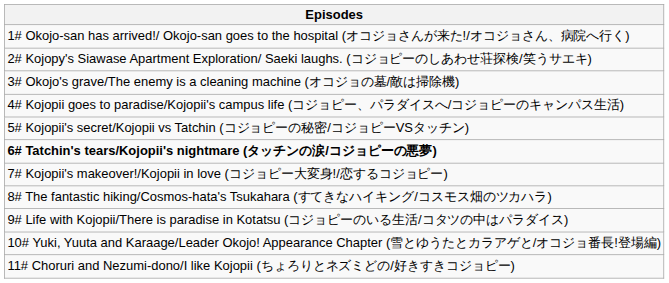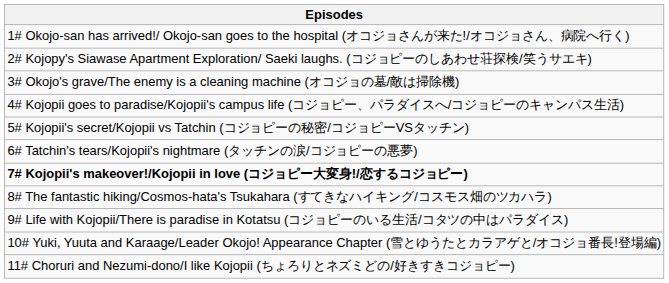row 7 | column 1: bold -> normal
row 8 | column 1: normal -> bold
